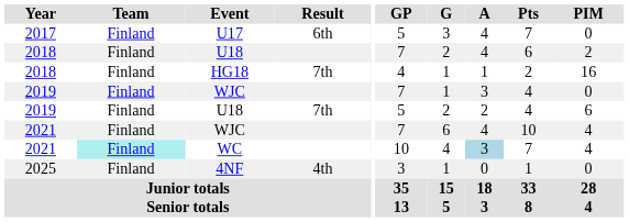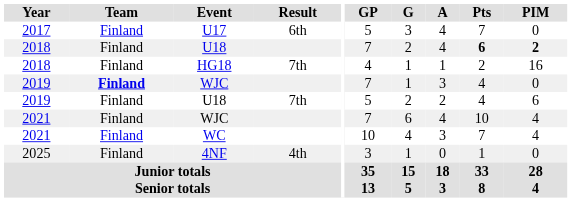2018 / U18 | Pts: normal -> bold
2018 / U18 | PIM: normal -> bold
2019 / WJC | Team: normal -> bold
WC | Team: paleturquoise background -> no background
WC | A: lightblue background -> no background
